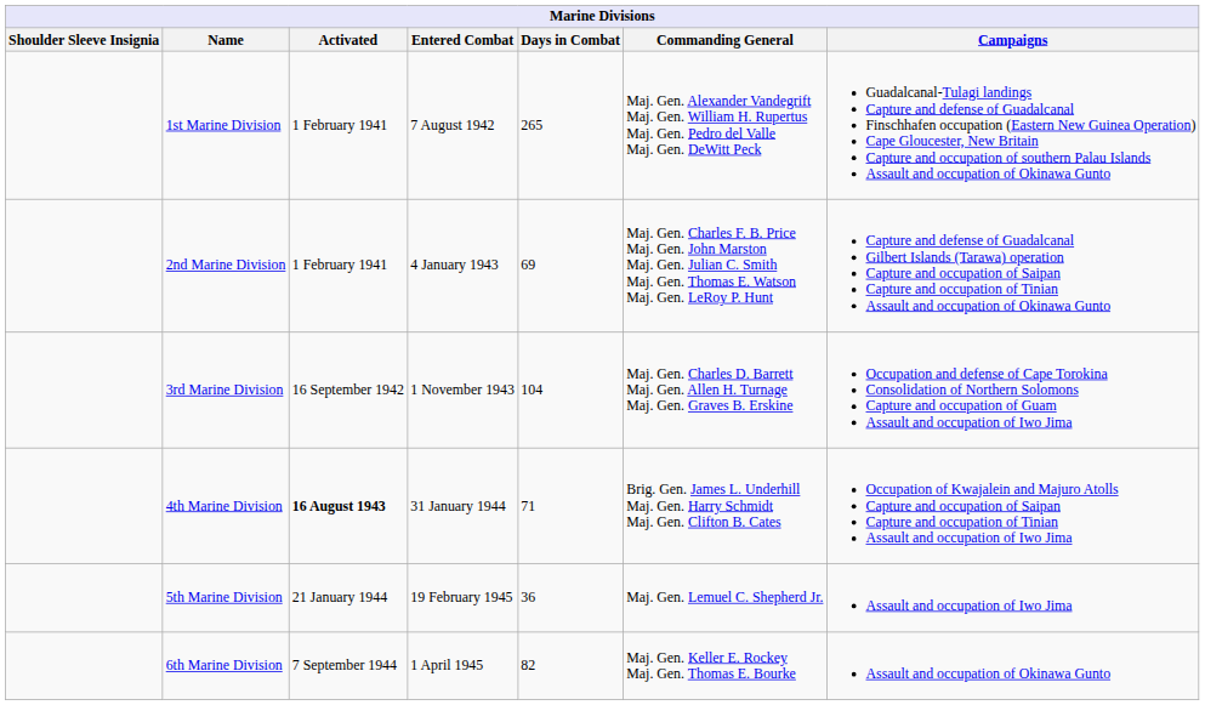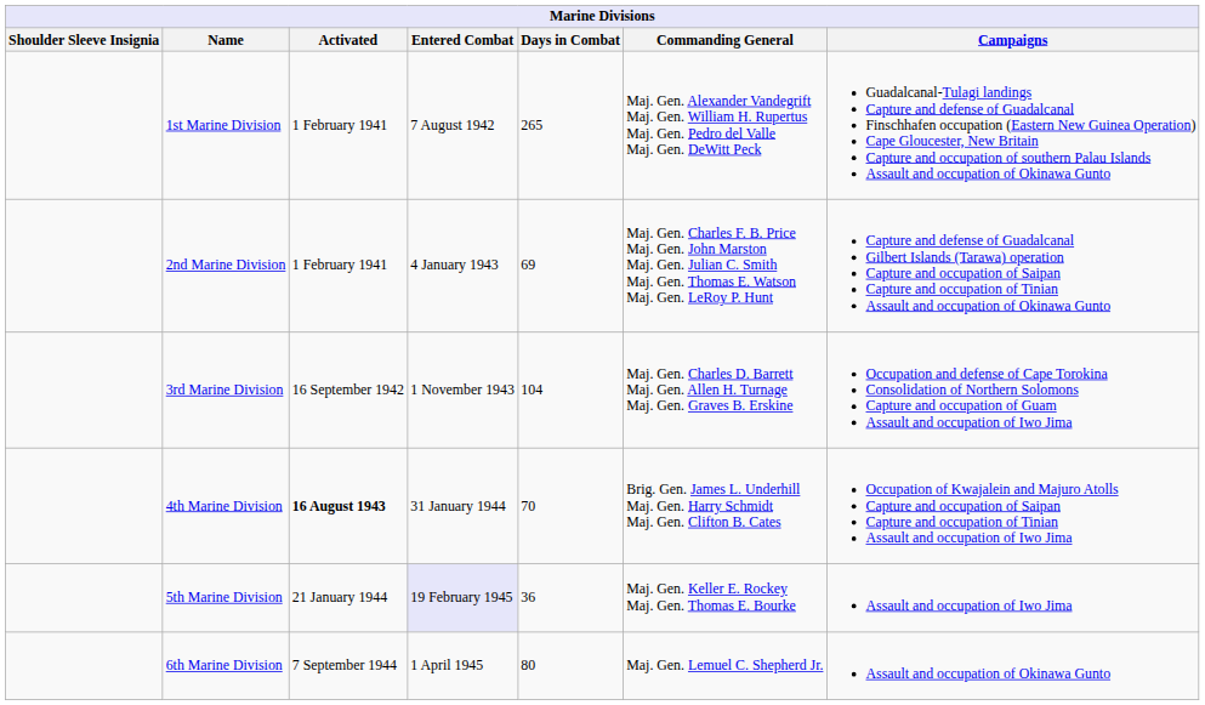4th Marine Division | Days in Combat: 71 -> 70
5th Marine Division | Entered Combat: no background -> lavender background
5th Marine Division | Commanding General: Maj. Gen. Lemuel C. Shepherd Jr. -> Maj. Gen. Keller E. Rockey Maj. Gen. Thomas E. Bourke
6th Marine Division | Days in Combat: 82 -> 80
6th Marine Division | Commanding General: Maj. Gen. Keller E. Rockey Maj. Gen. Thomas E. Bourke -> Maj. Gen. Lemuel C. Shepherd Jr.
